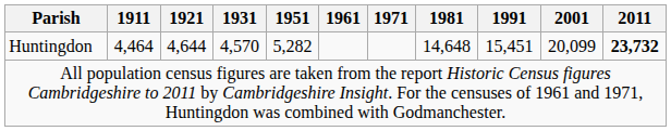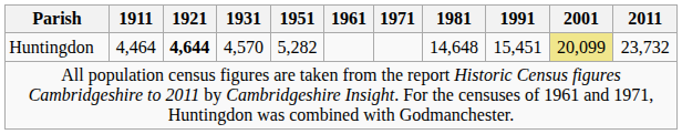Huntingdon | 1921: normal -> bold
Huntingdon | 2001: no background -> khaki background
Huntingdon | 2011: bold -> normal
